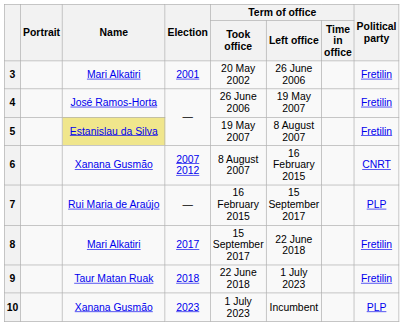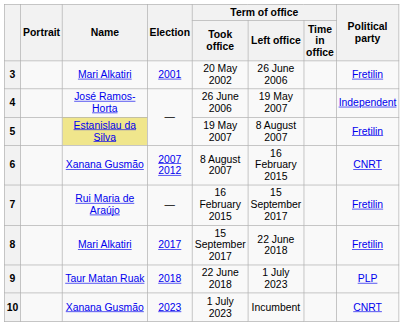4 | Political party: Fretilin -> Independent
7 | Political party: PLP -> Fretilin
9 | Political party: Fretilin -> PLP
10 | Political party: PLP -> CNRT
